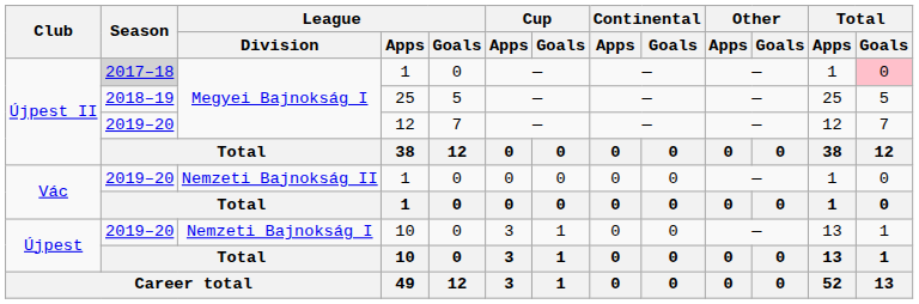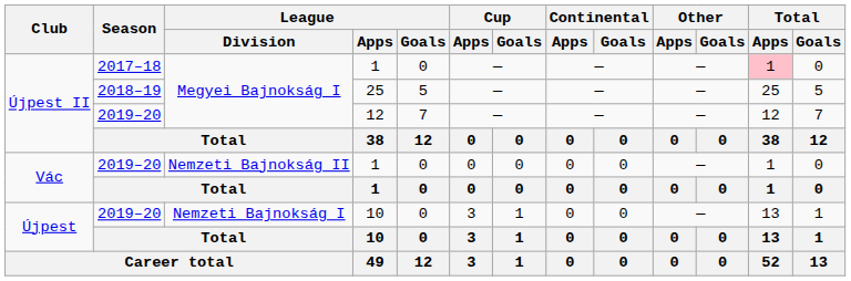Újpest II / 1 | Season: lightgrey background -> no background
Újpest II / 1 | Total / Apps: no background -> pink background
Újpest II / 1 | Total / Goals: pink background -> no background
